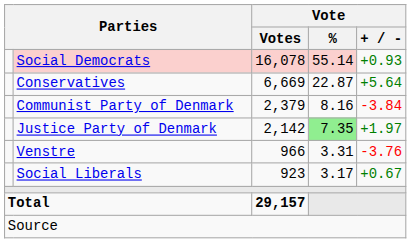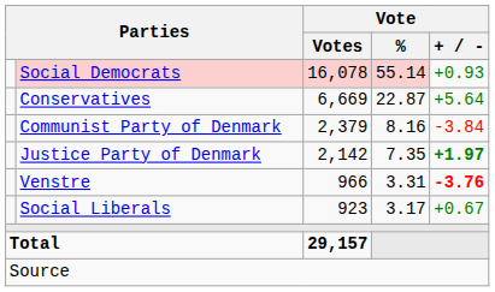Justice Party of Denmark | Vote / %: lightgreen background -> no background
Justice Party of Denmark | Vote / + / -: normal -> bold
Venstre | Vote / + / -: normal -> bold
